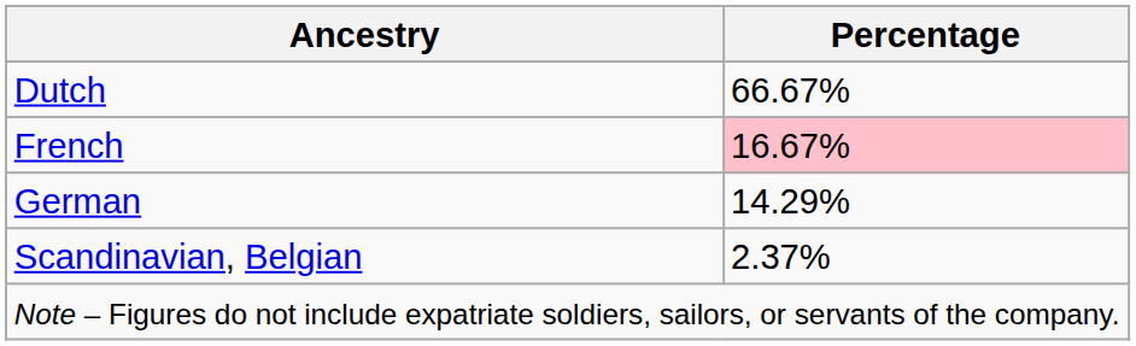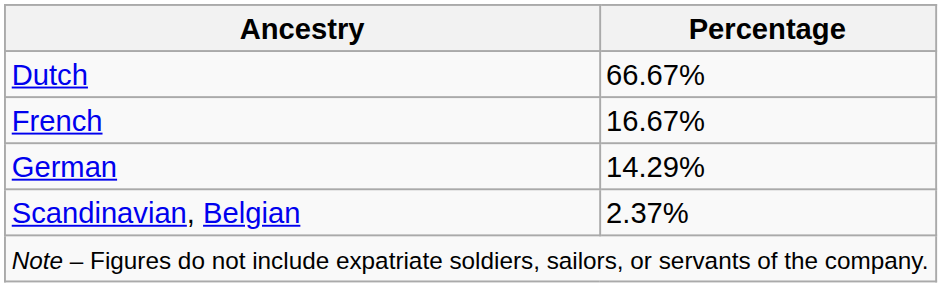French | Percentage: pink background -> no background
